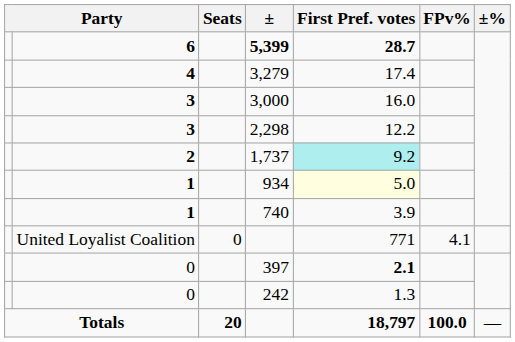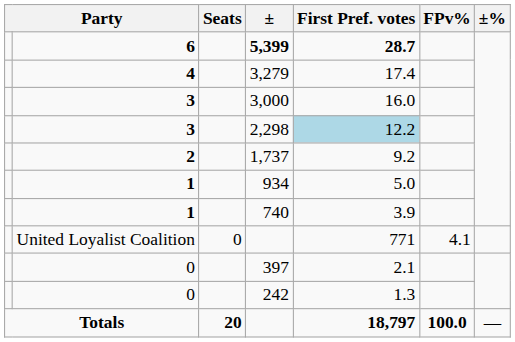2,298 | First Pref. votes: no background -> lightblue background
1,737 | First Pref. votes: paleturquoise background -> no background
934 | First Pref. votes: lightyellow background -> no background
397 | First Pref. votes: bold -> normal
